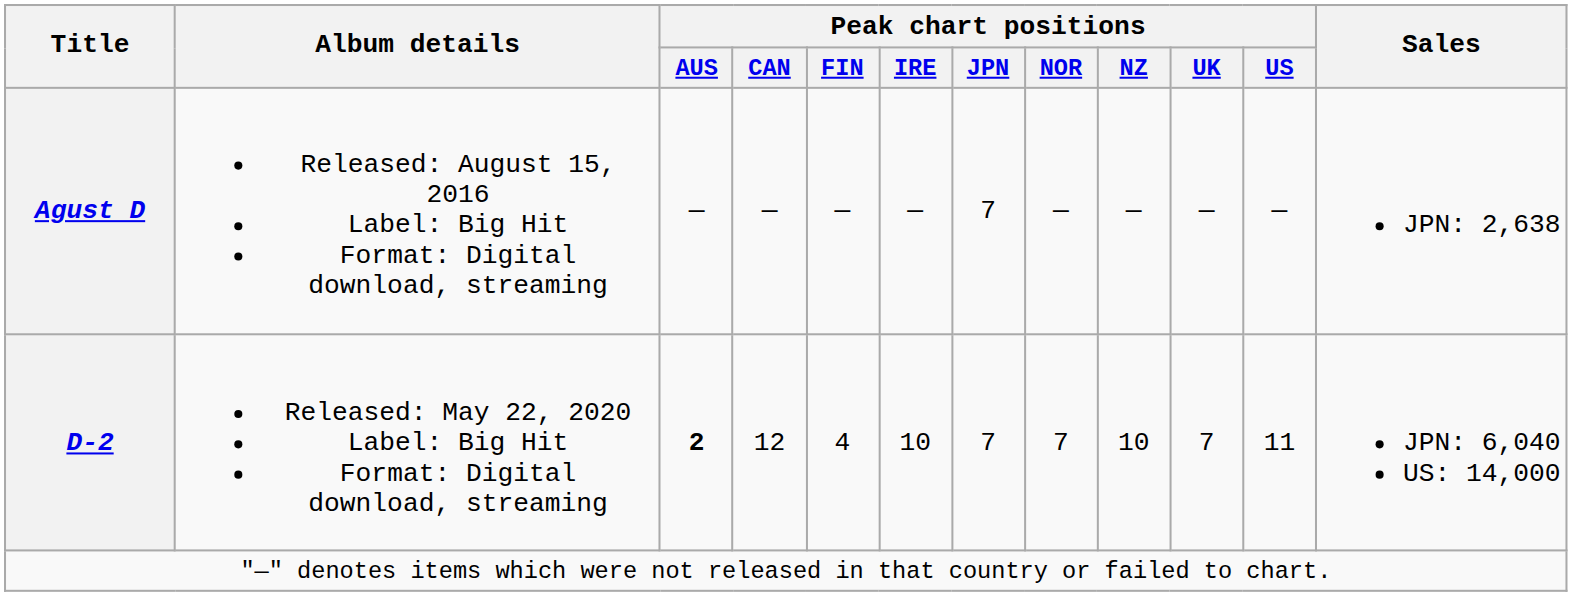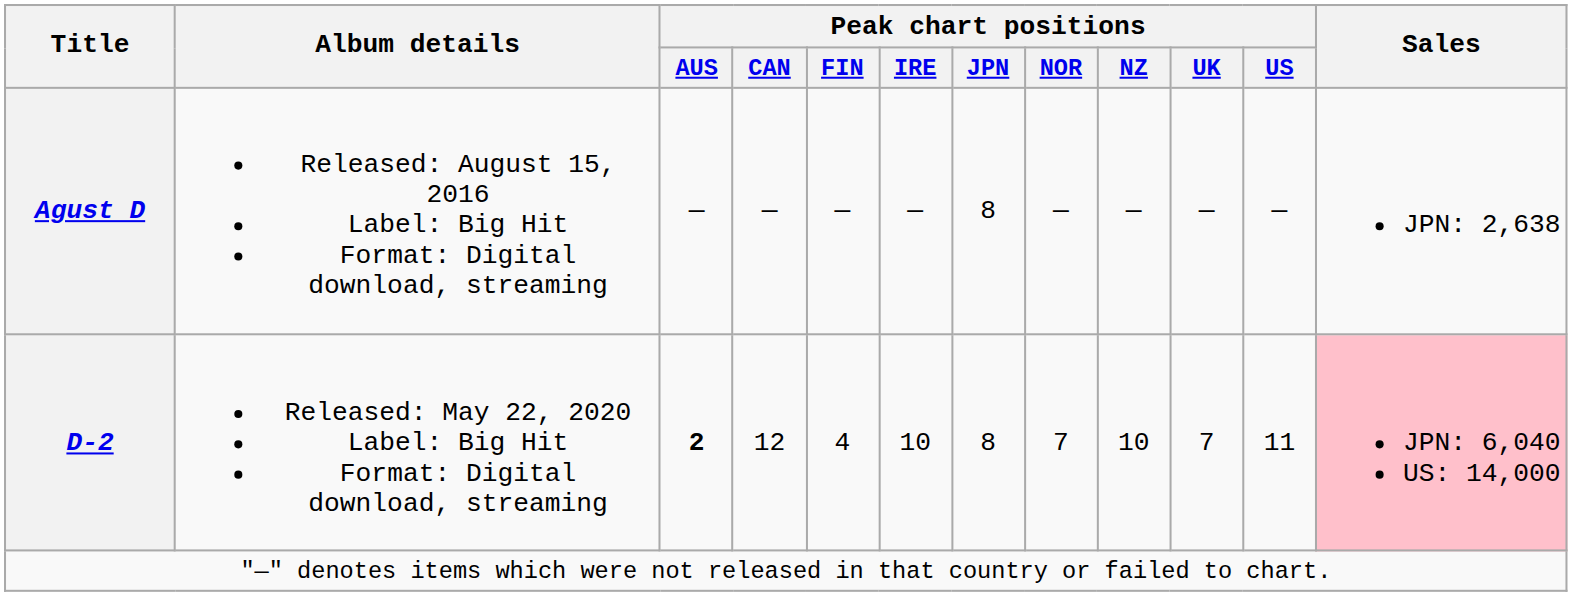Agust D | Peak chart positions / JPN: 7 -> 8
D-2 | Peak chart positions / JPN: 7 -> 8
D-2 | Sales: no background -> pink background
